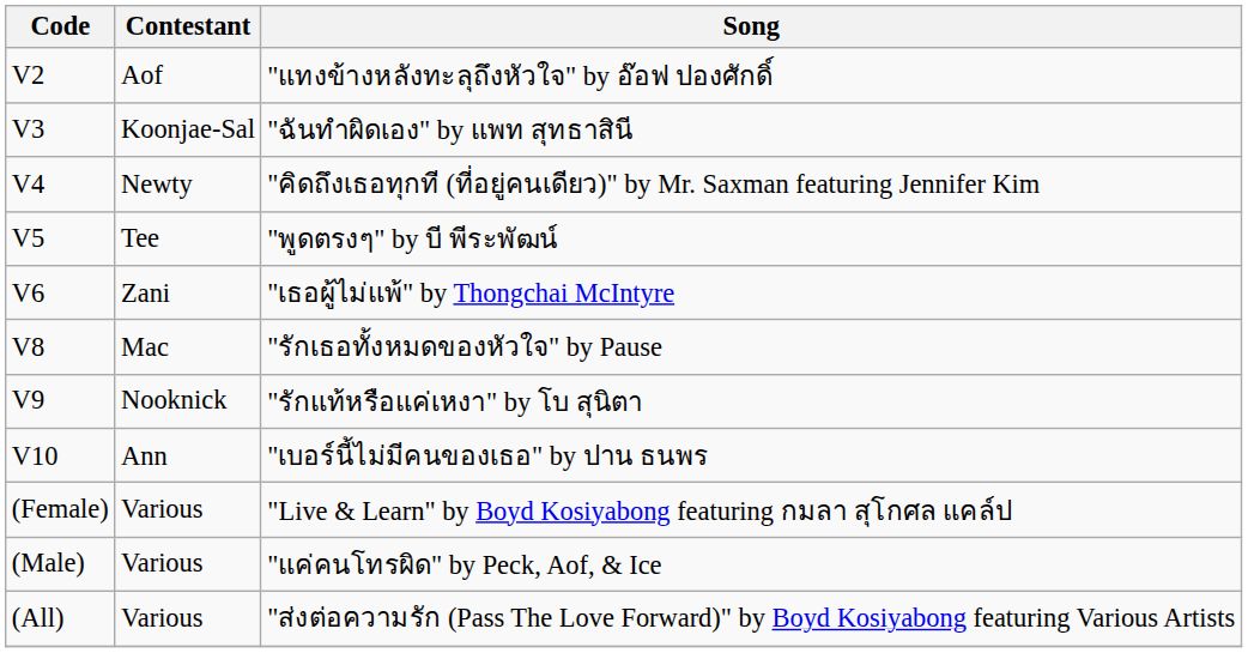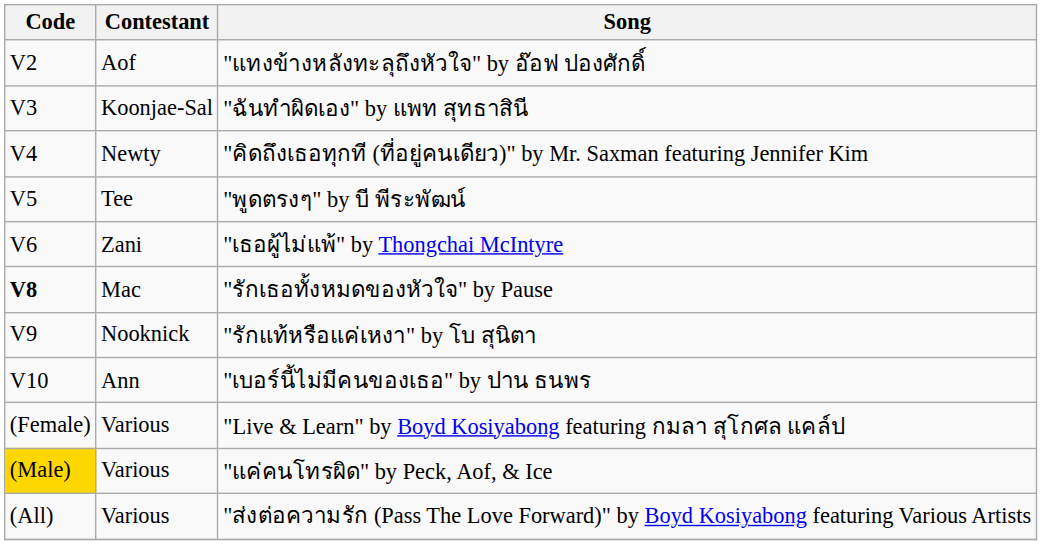"รักเธอทั้งหมดของหัวใจ" by Pause | Code: normal -> bold
"แค่คนโทรผิด" by Peck, Aof, & Ice | Code: no background -> gold background
